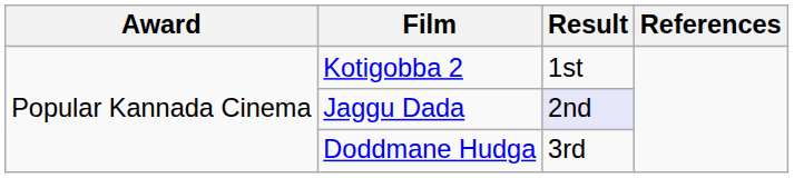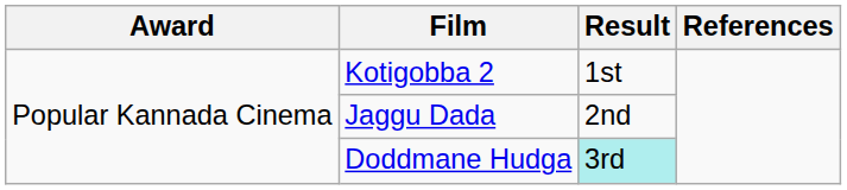Jaggu Dada | Result: lavender background -> no background
Doddmane Hudga | Result: no background -> paleturquoise background
